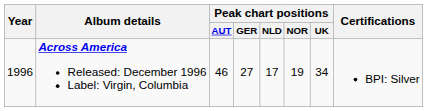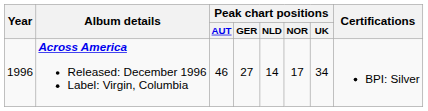row 3 | Peak chart positions / NLD: 17 -> 14
row 3 | Peak chart positions / NOR: 19 -> 17
